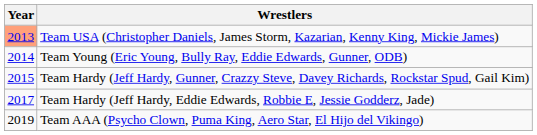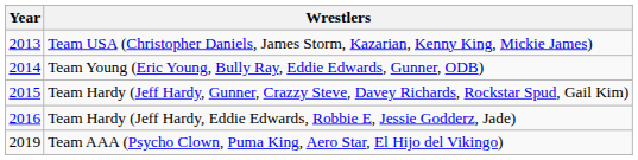row 2 | Year: lightsalmon background -> no background
row 5 | Year: 2017 -> 2016
